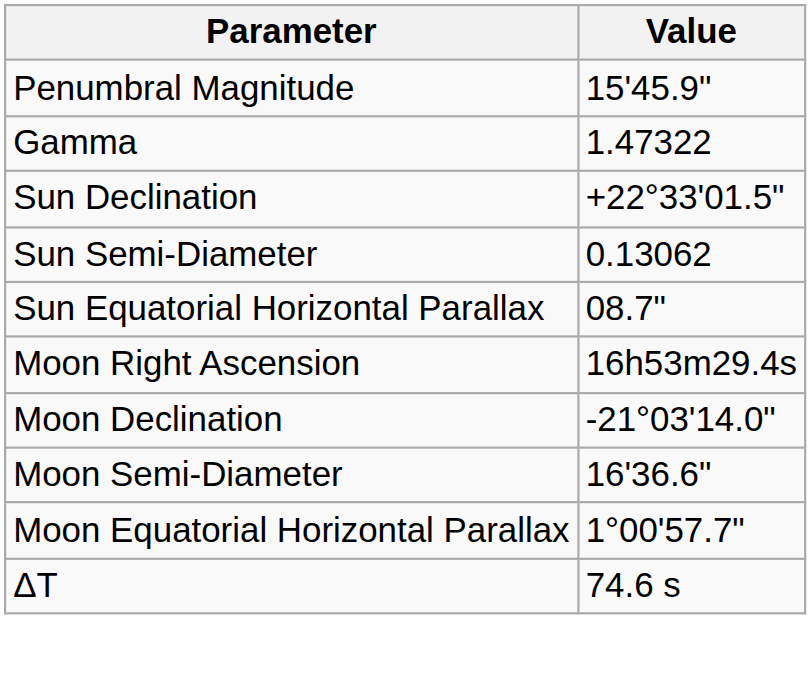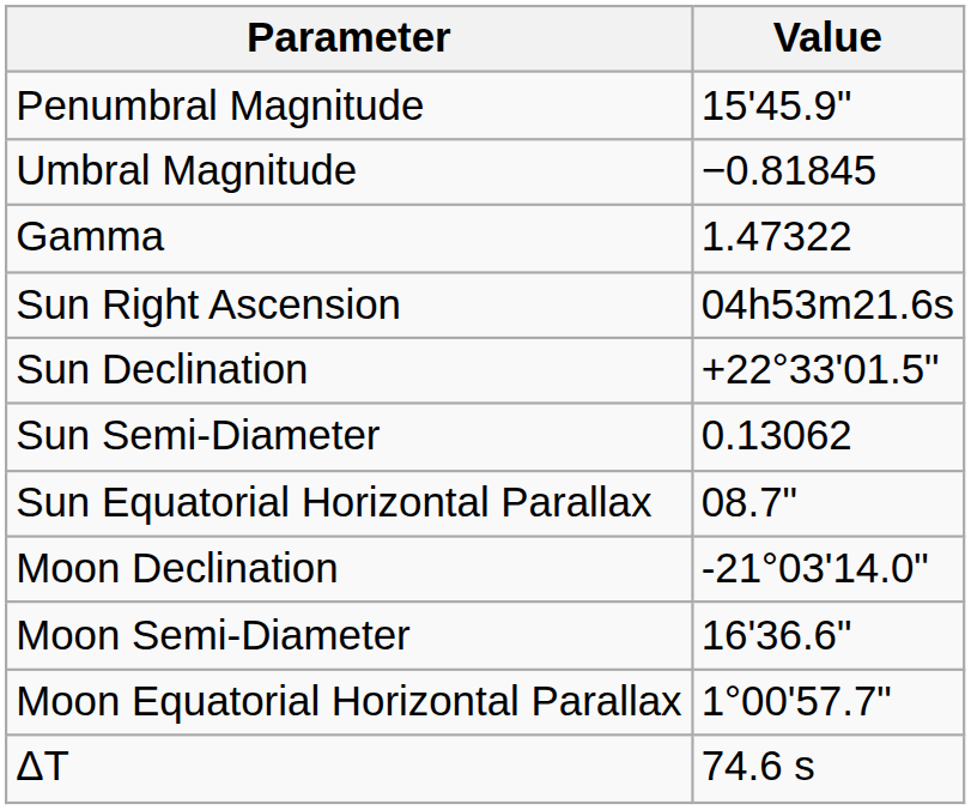+ row: Umbral Magnitude | −0.81845
+ row: Sun Right Ascension | 04h53m21.6s
- row: Moon Right Ascension | 16h53m29.4s
